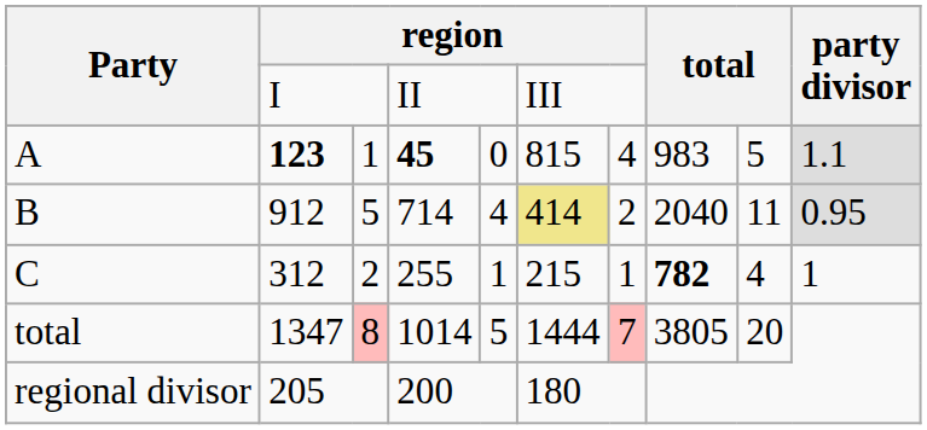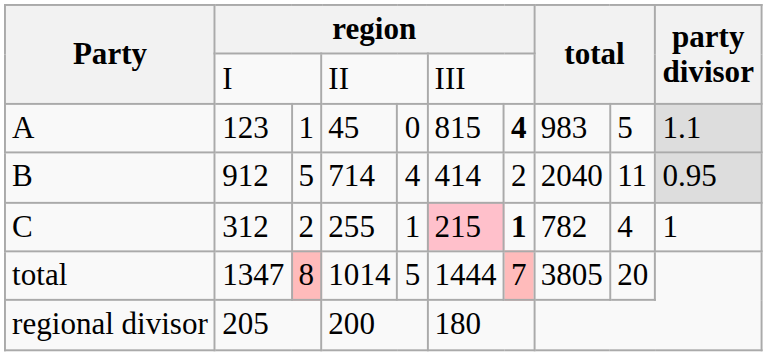A | column 2: bold -> normal
A | column 4: bold -> normal
A | column 7: normal -> bold
B | column 6: khaki background -> no background
C | column 6: no background -> pink background
C | column 7: normal -> bold
C | column 8: bold -> normal
